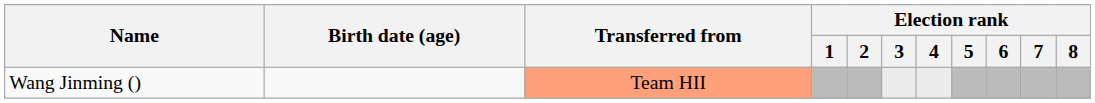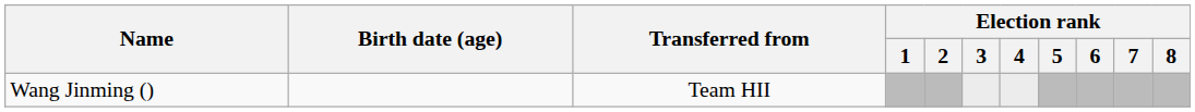Wang Jinming () | Transferred from: lightsalmon background -> no background
